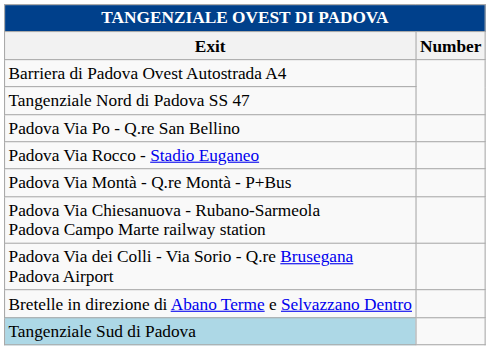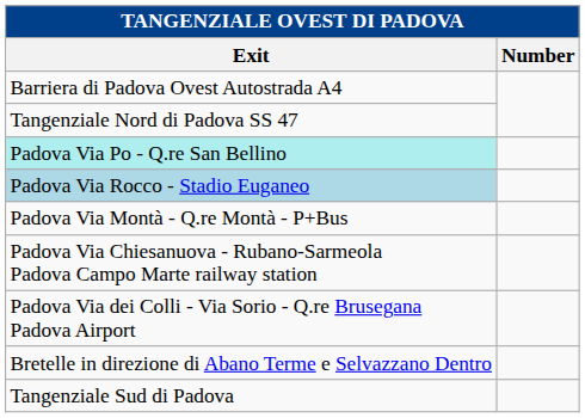Padova Via Po - Q.re San Bellino | Exit: no background -> paleturquoise background
Padova Via Rocco - Stadio Euganeo | Exit: no background -> lightblue background
Tangenziale Sud di Padova | Exit: lightblue background -> no background
